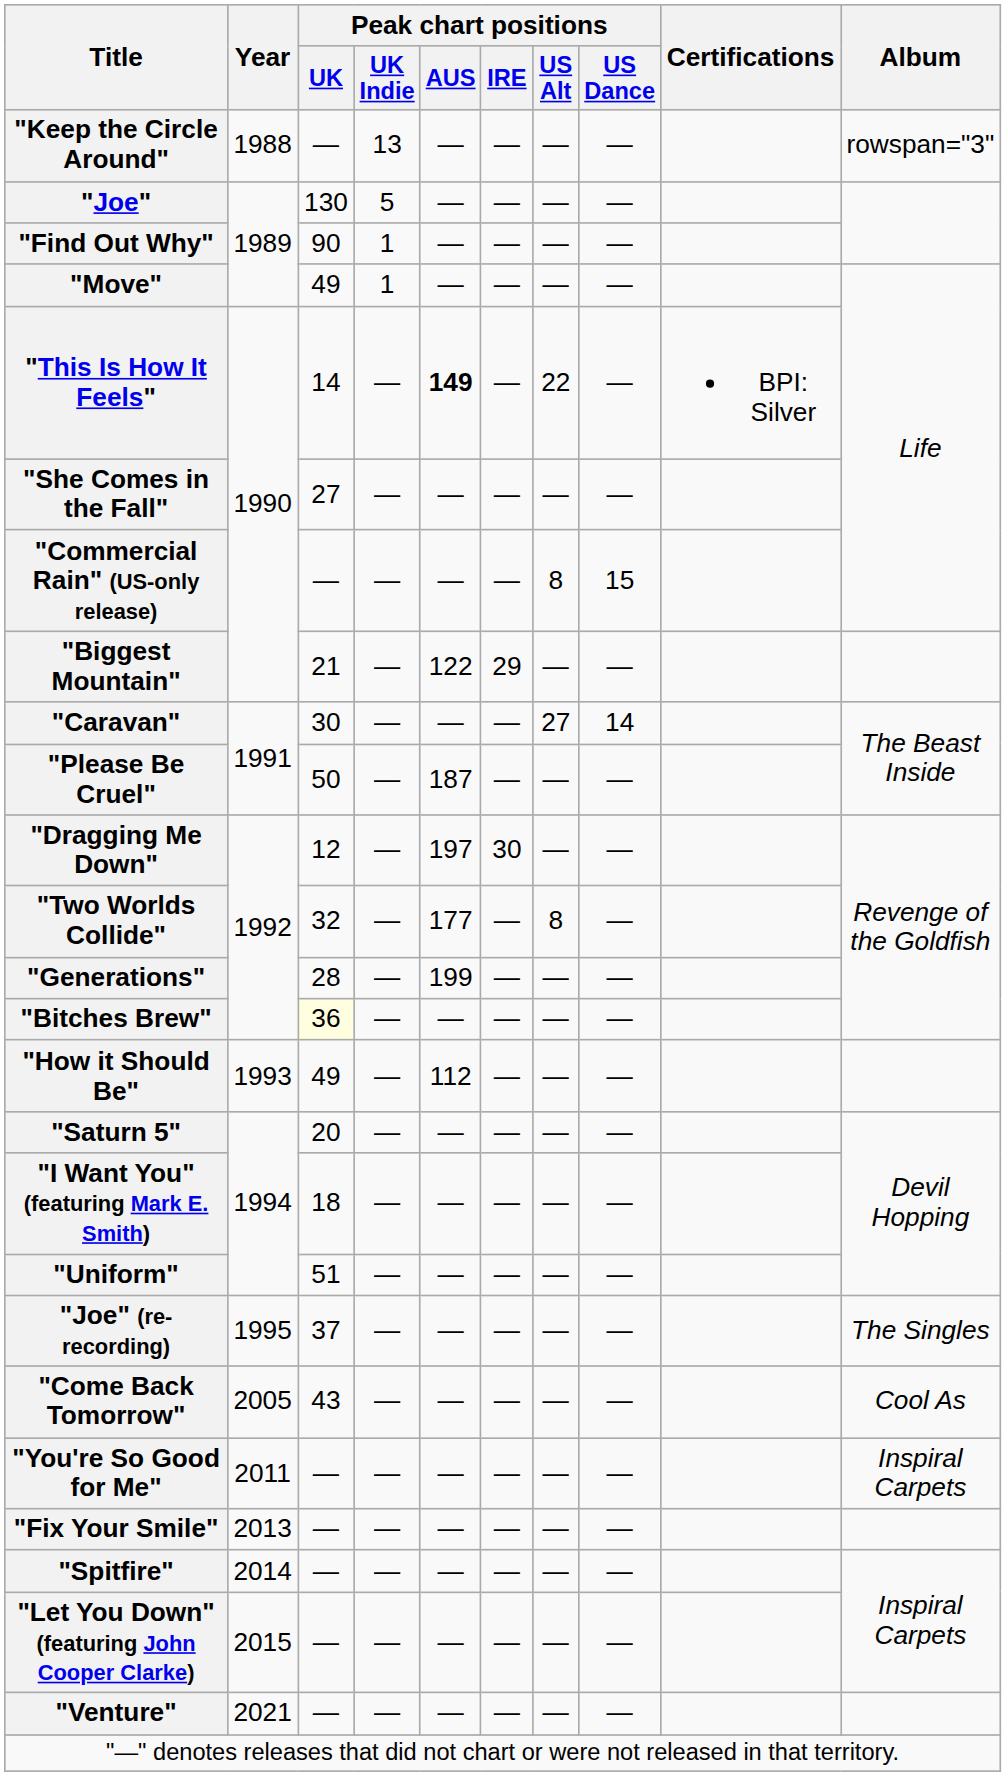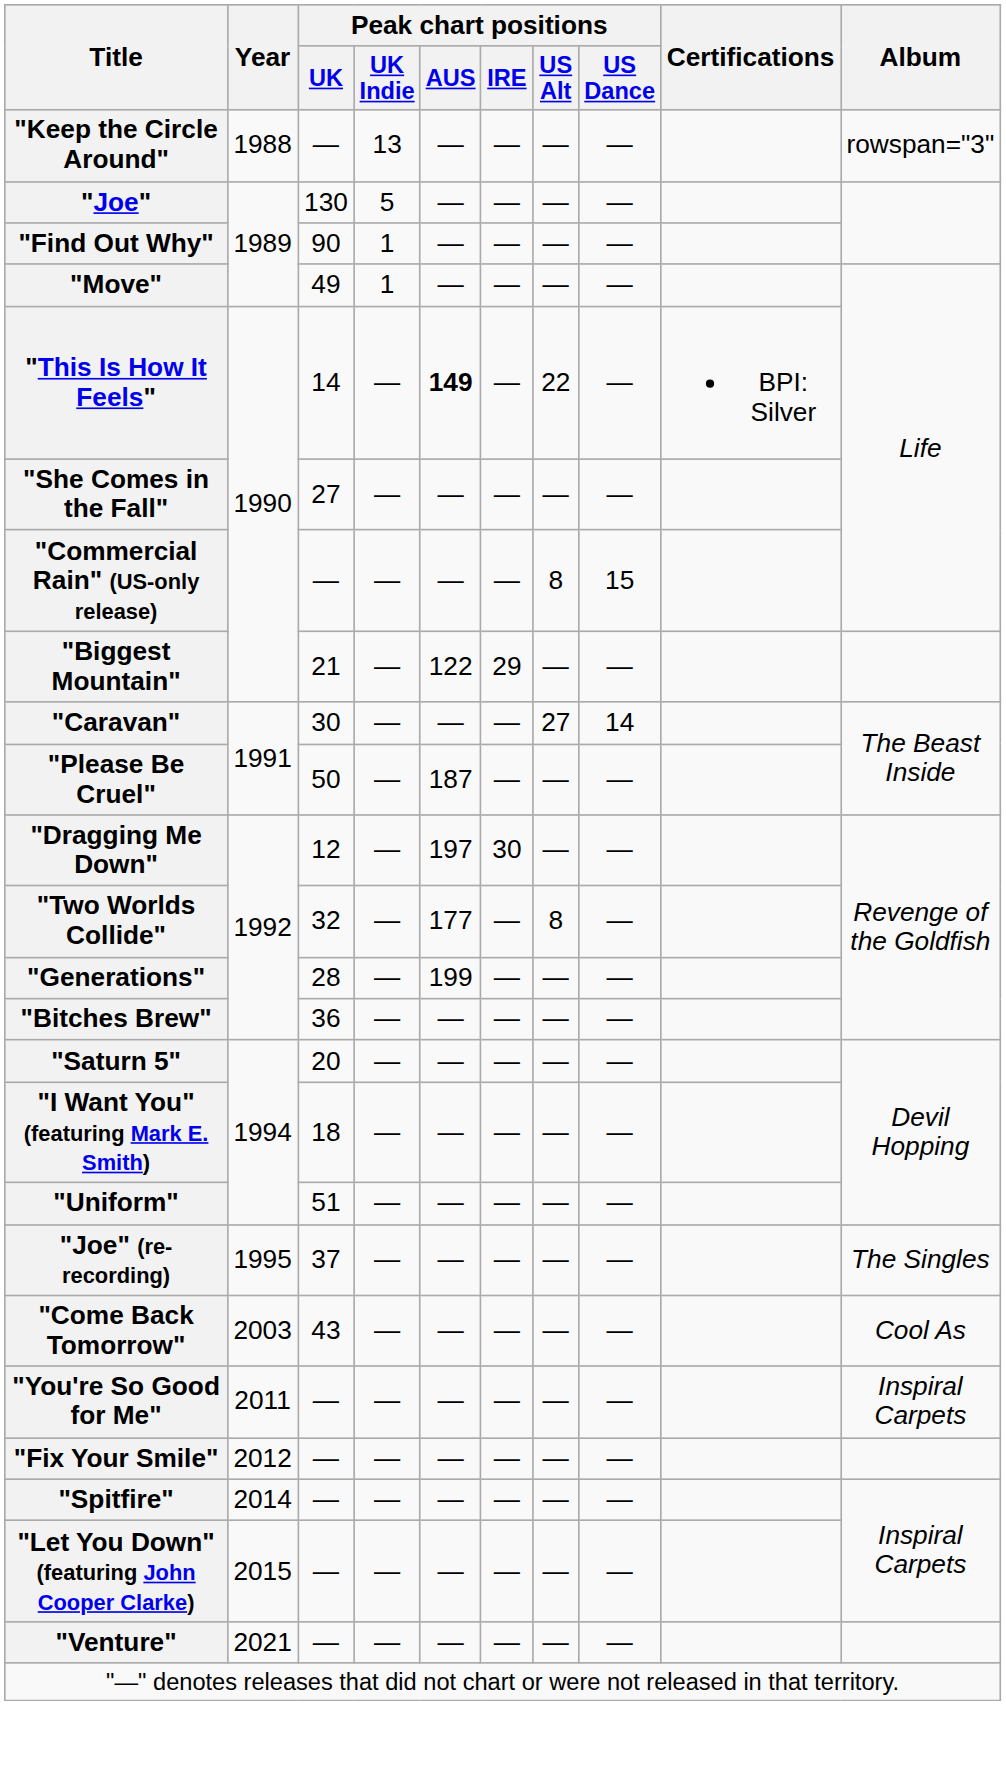"Bitches Brew" | Peak chart positions / UK: lightyellow background -> no background
- row: "How it Should Be" | 1993 | 49 | — | 112 | — | — | —
"Come Back Tomorrow" | Year: 2005 -> 2003
"Fix Your Smile" | Year: 2013 -> 2012
